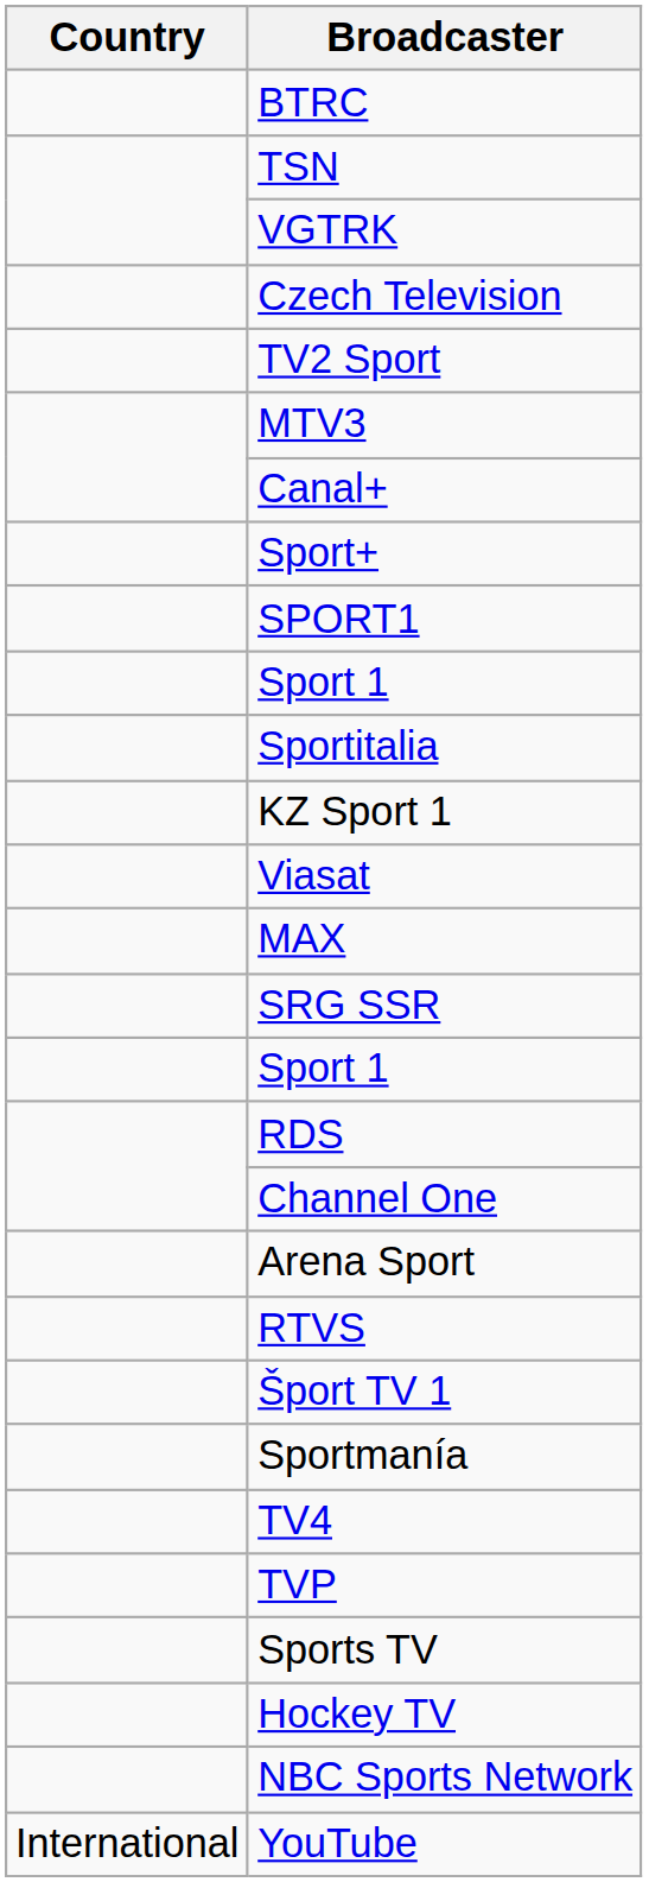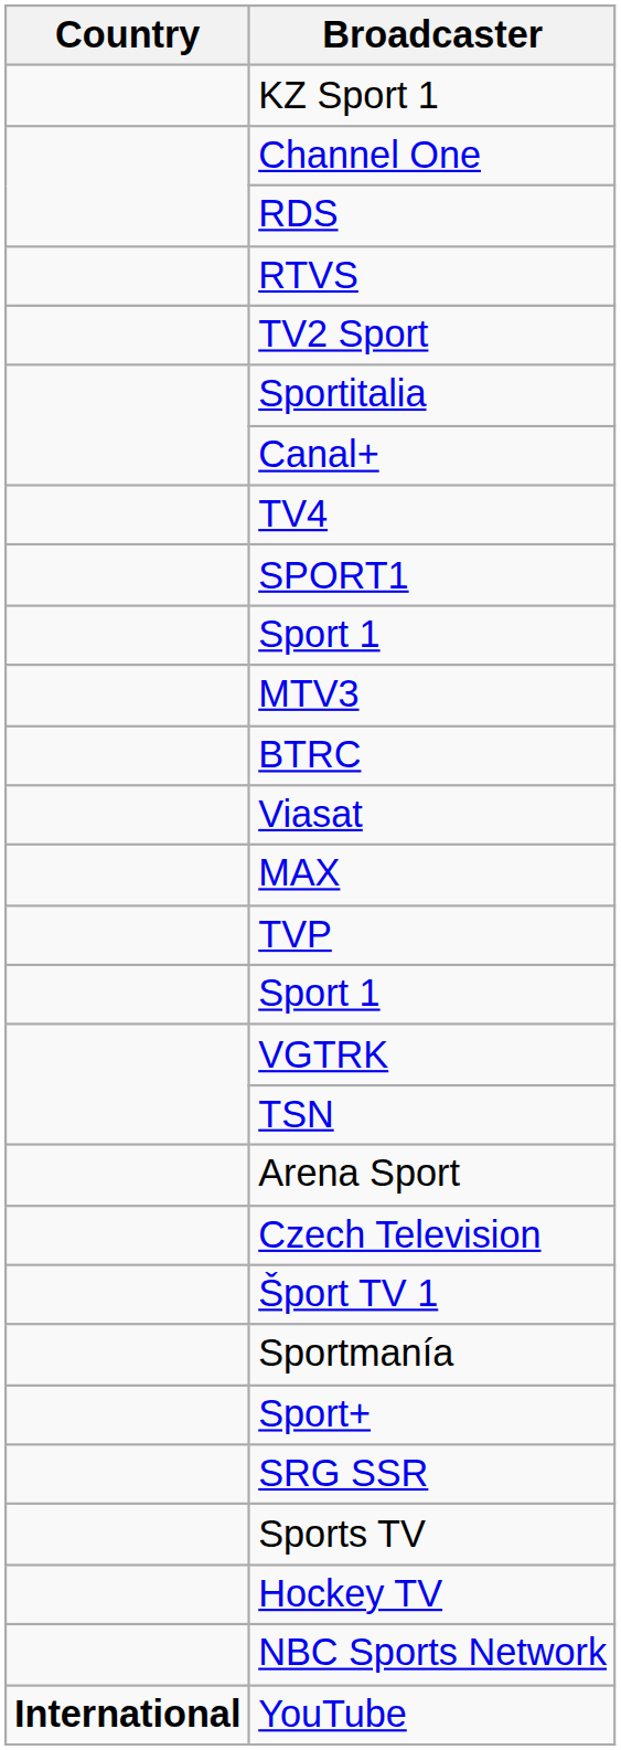row 2 | Broadcaster: BTRC -> KZ Sport 1
row 3 | Broadcaster: TSN -> Channel One
row 4 | Broadcaster: VGTRK -> RDS
row 5 | Broadcaster: Czech Television -> RTVS
row 7 | Broadcaster: MTV3 -> Sportitalia
row 9 | Broadcaster: Sport+ -> TV4
row 12 | Broadcaster: Sportitalia -> MTV3
row 13 | Broadcaster: KZ Sport 1 -> BTRC
row 16 | Broadcaster: SRG SSR -> TVP
row 18 | Broadcaster: RDS -> VGTRK
row 19 | Broadcaster: Channel One -> TSN
row 21 | Broadcaster: RTVS -> Czech Television
row 24 | Broadcaster: TV4 -> Sport+
row 25 | Broadcaster: TVP -> SRG SSR
row 29 | Country: normal -> bold
